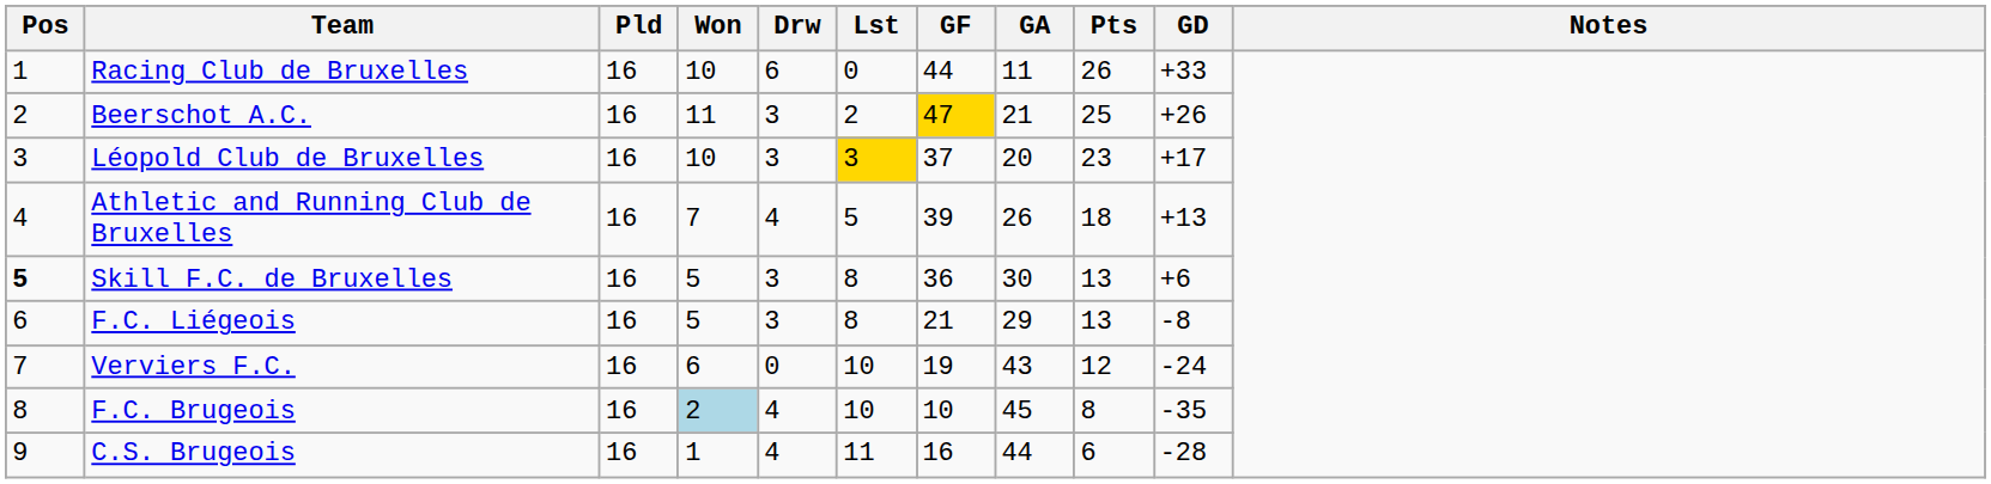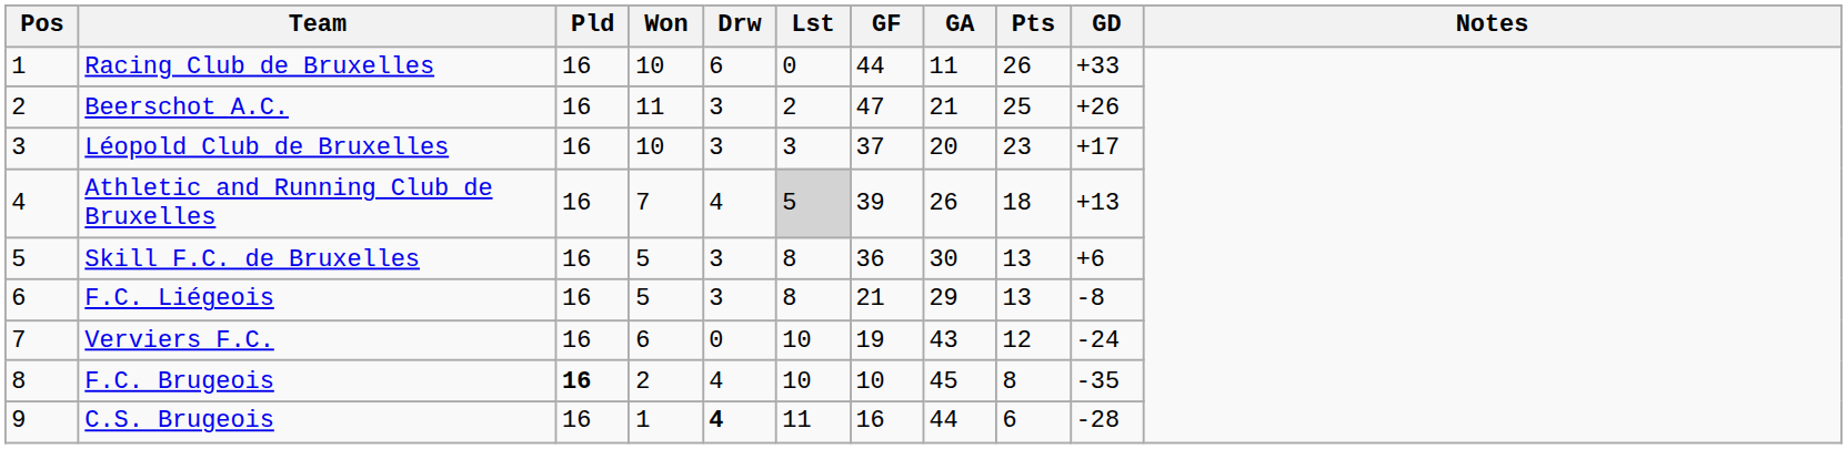Beerschot A.C. | GF: gold background -> no background
Léopold Club de Bruxelles | Lst: gold background -> no background
Athletic and Running Club de Bruxelles | Lst: no background -> lightgrey background
Skill F.C. de Bruxelles | Pos: bold -> normal
F.C. Brugeois | Pld: normal -> bold
F.C. Brugeois | Won: lightblue background -> no background
C.S. Brugeois | Drw: normal -> bold
